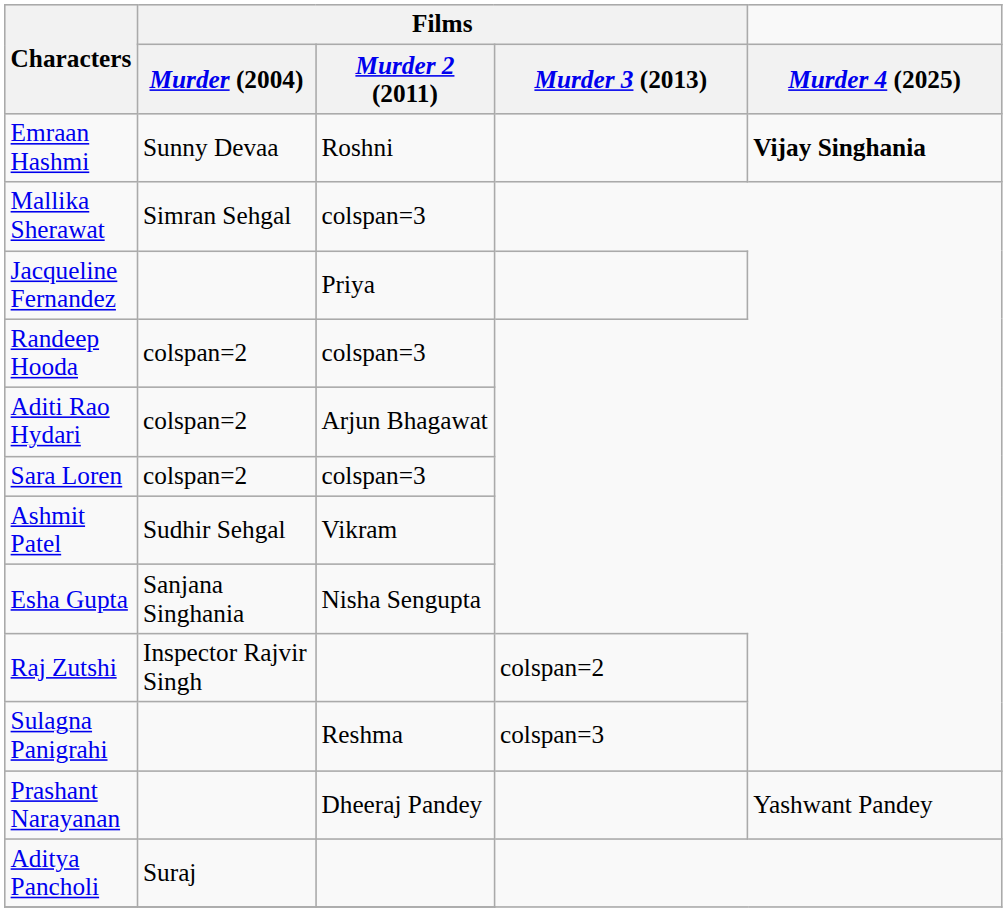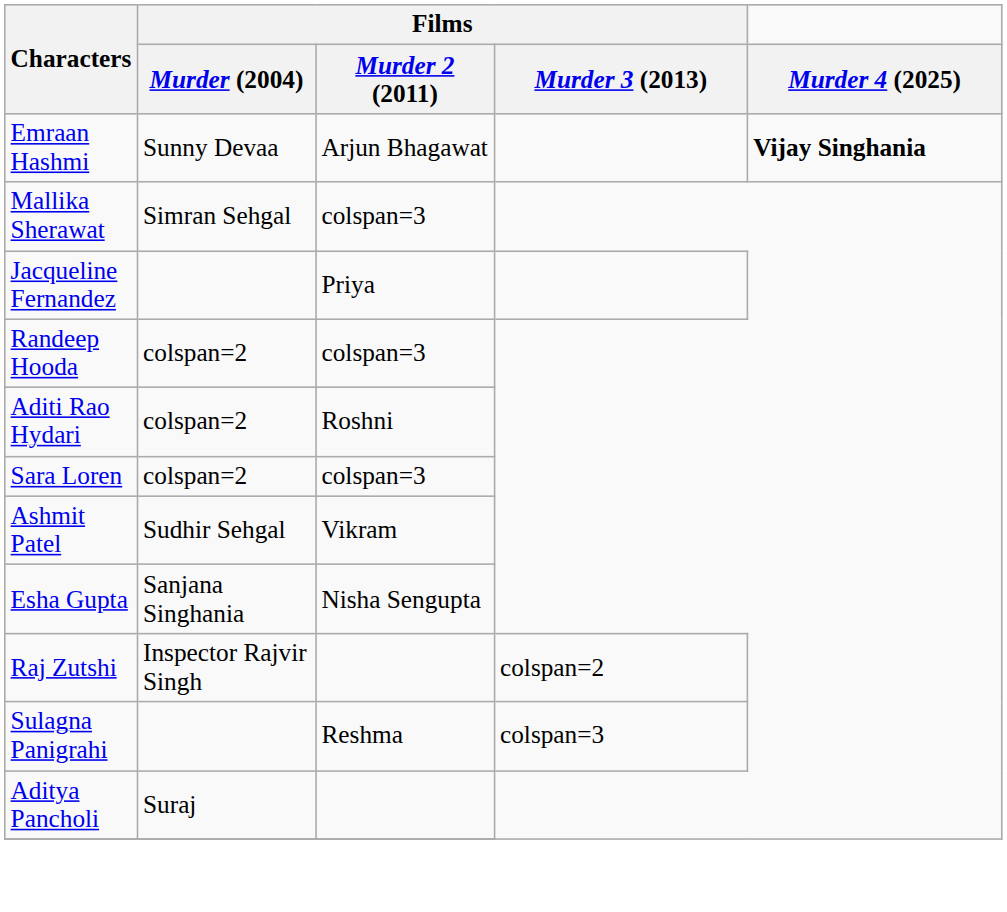Emraan Hashmi | Films / Murder 2 (2011): Roshni -> Arjun Bhagawat
Aditi Rao Hydari | Films / Murder 2 (2011): Arjun Bhagawat -> Roshni
- row: Prashant Narayanan | Dheeraj Pandey | Yashwant Pandey
